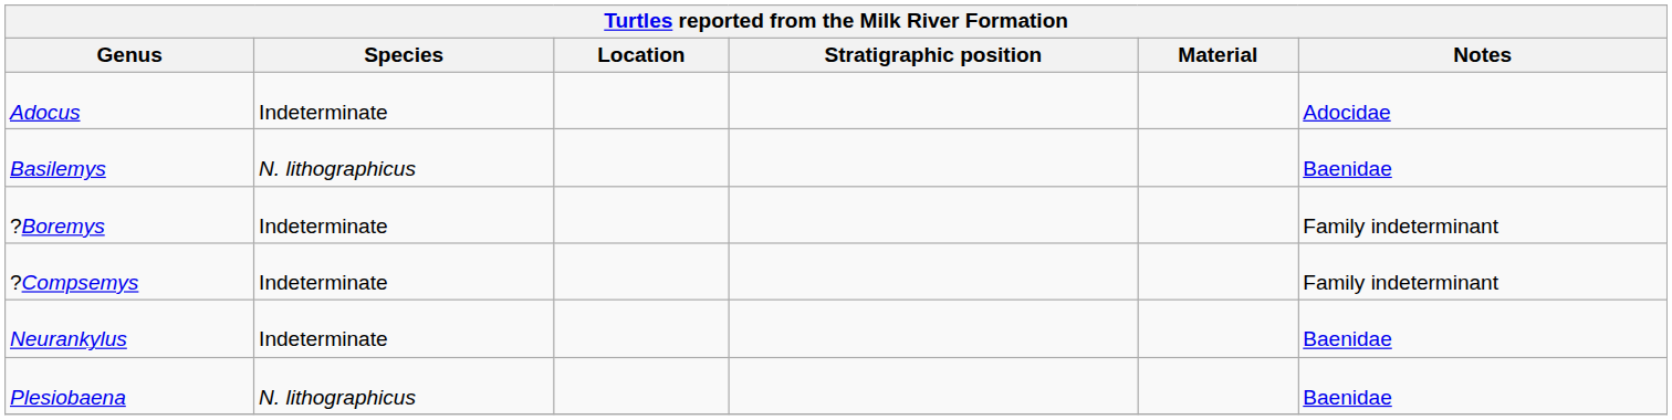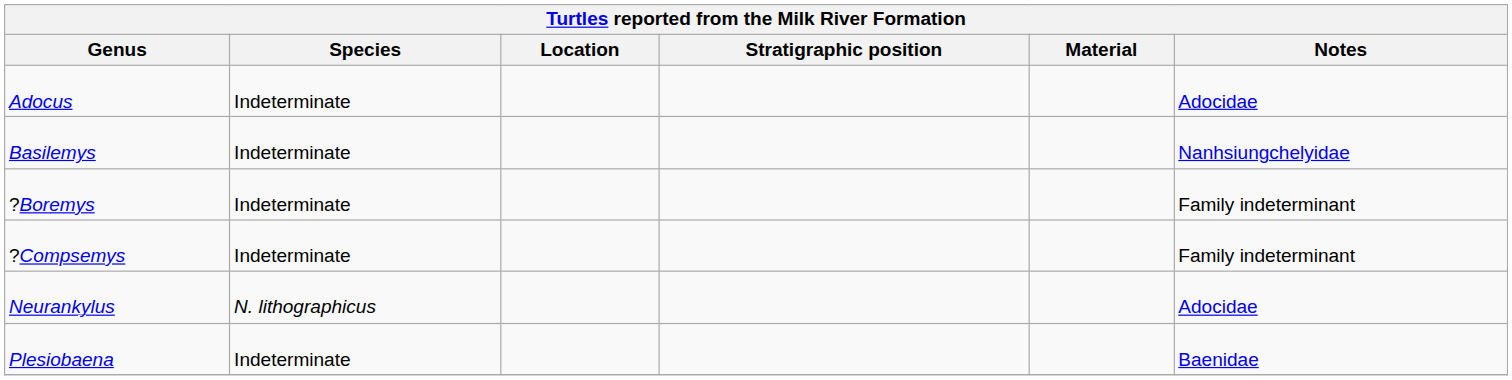Basilemys | Species: N. lithographicus -> Indeterminate
Basilemys | Notes: Baenidae -> Nanhsiungchelyidae
Neurankylus | Species: Indeterminate -> N. lithographicus
Neurankylus | Notes: Baenidae -> Adocidae
Plesiobaena | Species: N. lithographicus -> Indeterminate
